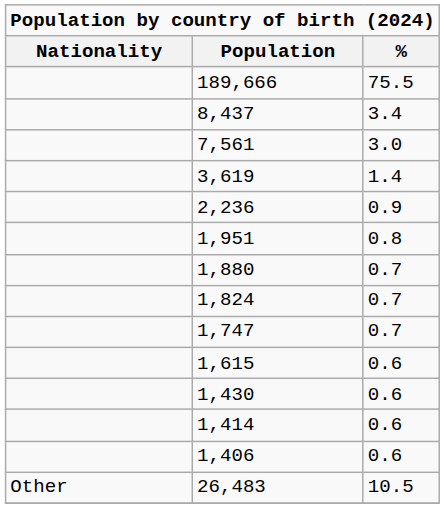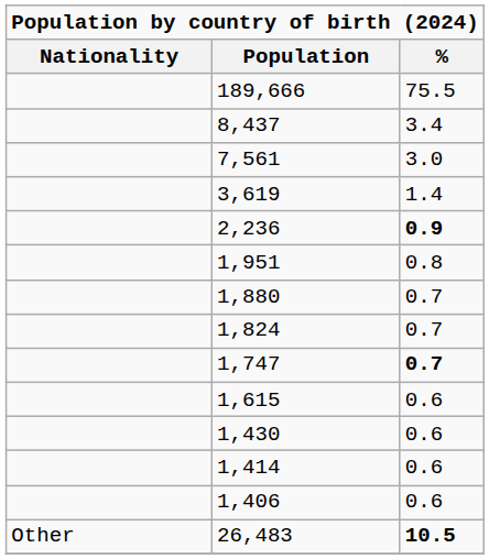2,236 | %: normal -> bold
1,747 | %: normal -> bold
26,483 | %: normal -> bold
